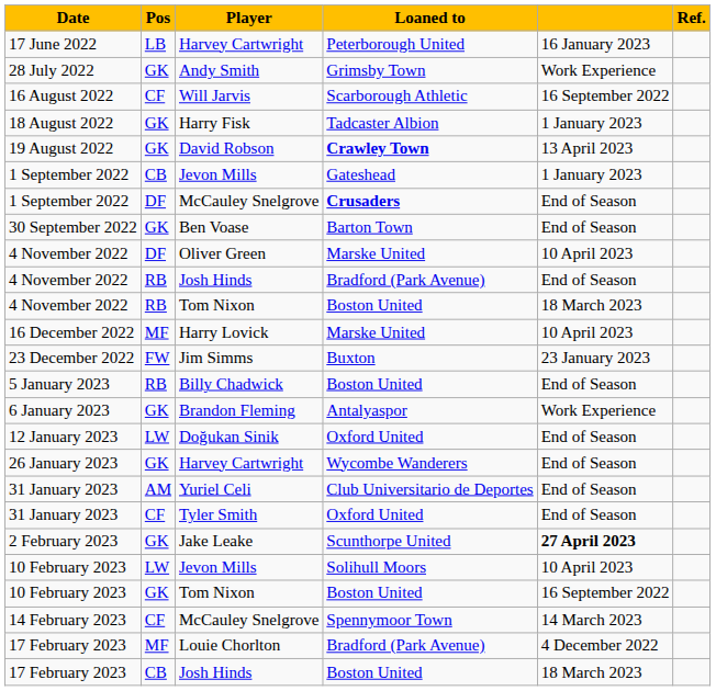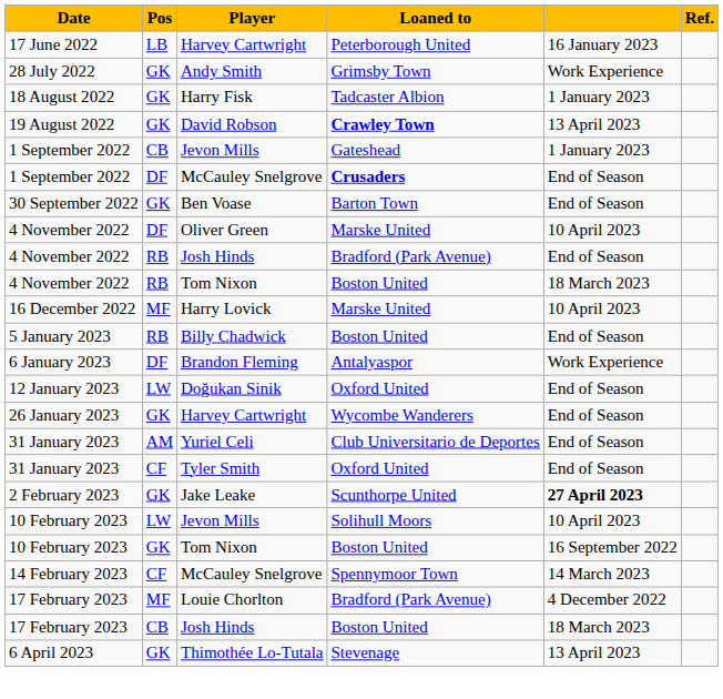- row: 16 August 2022 | CF | Will Jarvis | Scarborough Athletic | 16 September 2022
- row: 23 December 2022 | FW | Jim Simms | Buxton | 23 January 2023
Brandon Fleming | Pos: GK -> DF
+ row: 6 April 2023 | GK | Thimothée Lo-Tutala | Stevenage | 13 April 2023
